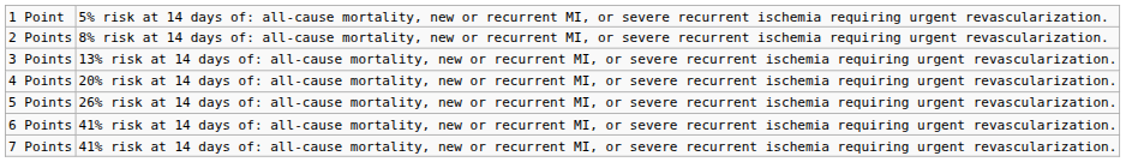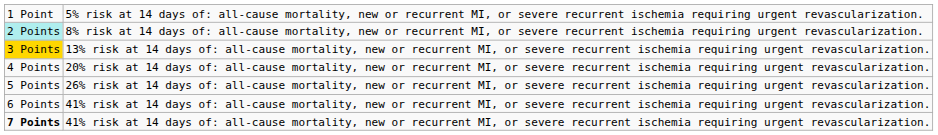row 2 | column 1: no background -> paleturquoise background
row 3 | column 1: no background -> gold background
row 7 | column 1: normal -> bold
